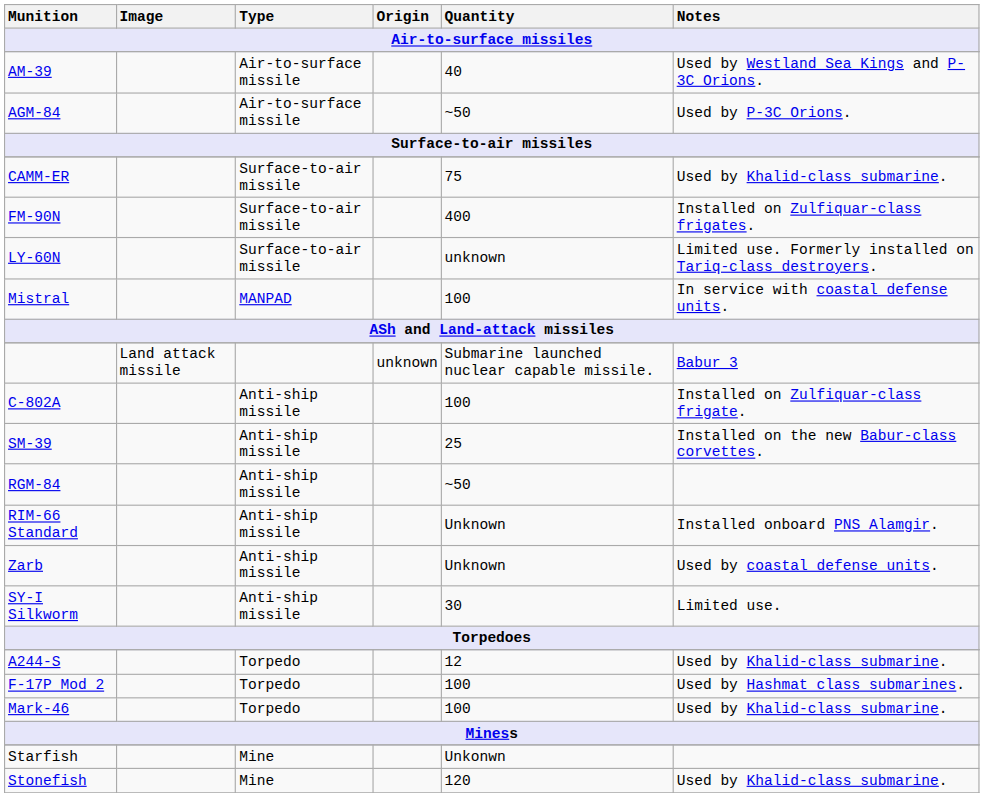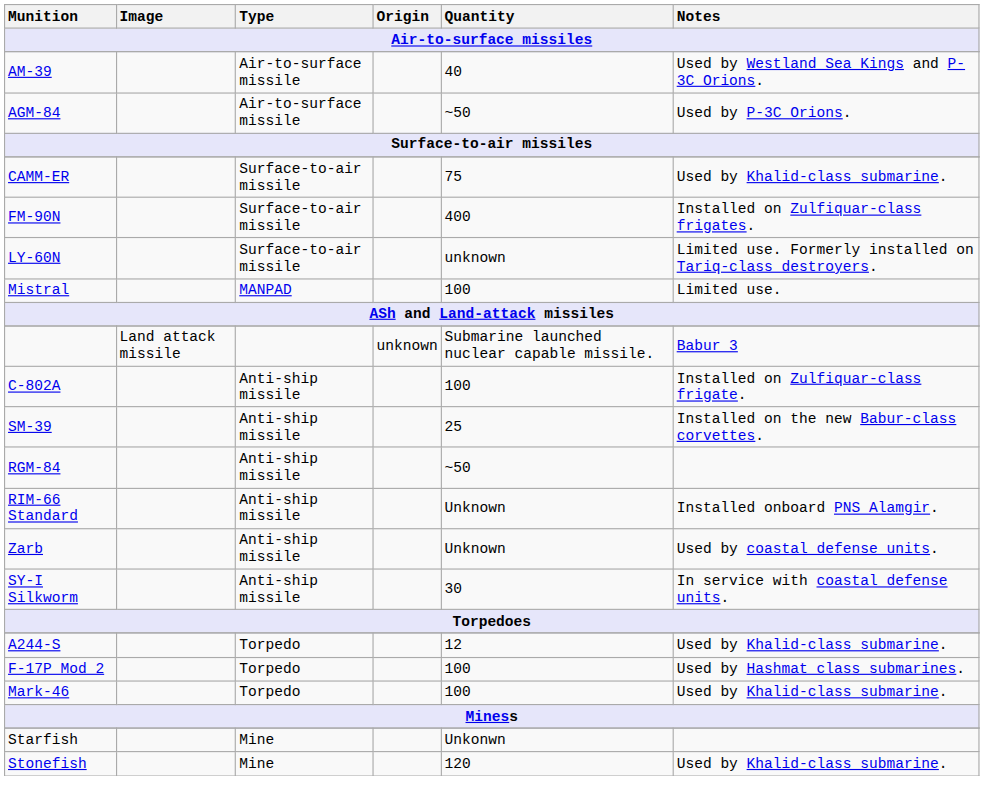Mistral | Notes: In service with coastal defense units. -> Limited use.
SY-I Silkworm | Notes: Limited use. -> In service with coastal defense units.
